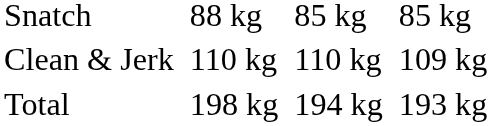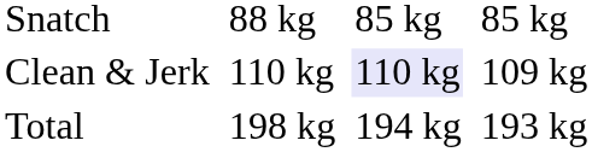Clean & Jerk | column 3: no background -> lavender background
